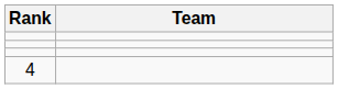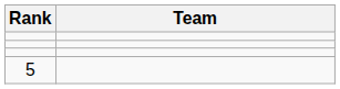row 5 | Rank: 4 -> 5
